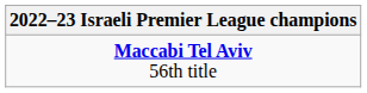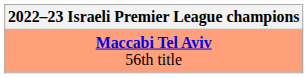row 2 | column 1: no background -> lightsalmon background
